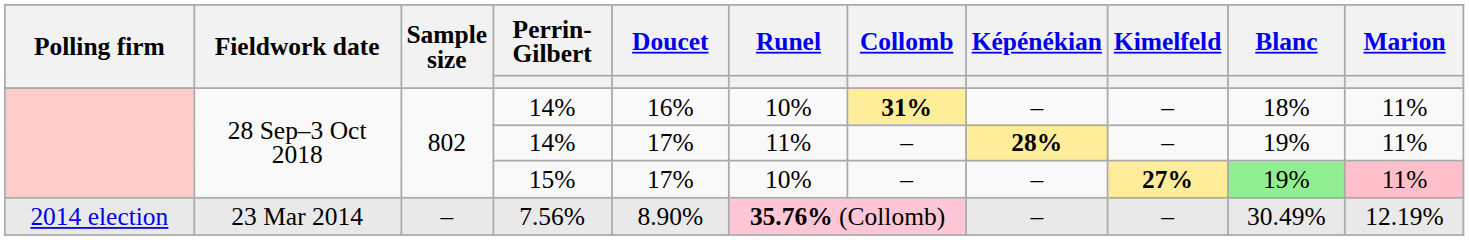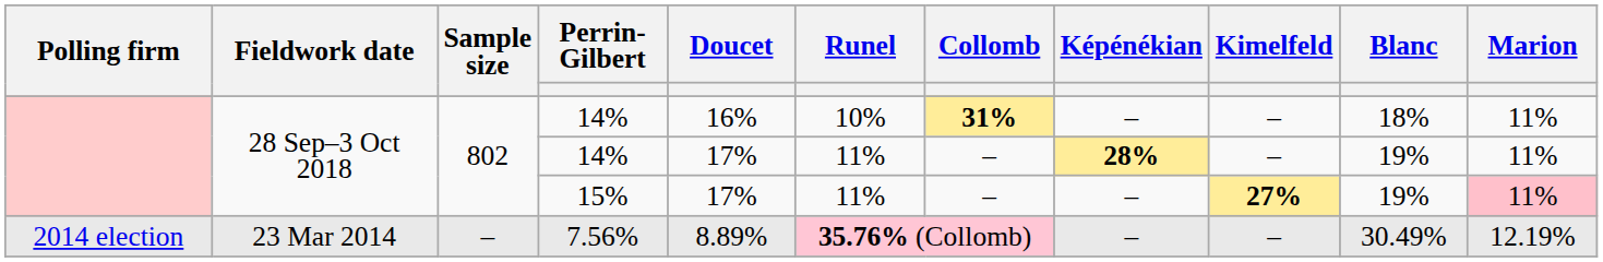15% | Runel: 10% -> 11%
15% | Blanc: lightgreen background -> no background
7.56% | Doucet: 8.90% -> 8.89%
